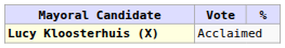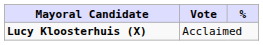Lucy Kloosterhuis (X) | Mayoral Candidate: lightyellow background -> no background
